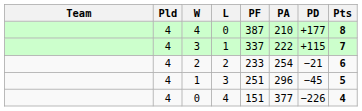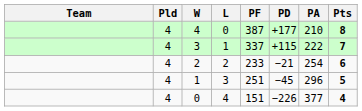columns swapped: PA <-> PD
